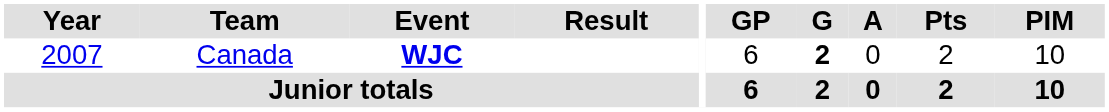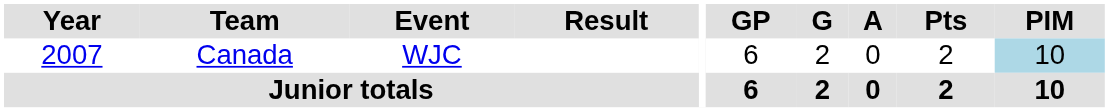Canada | Event: bold -> normal
Canada | G: bold -> normal
Canada | PIM: no background -> lightblue background
